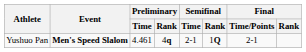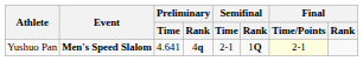Yushuo Pan | Preliminary / Time: 4.461 -> 4.641
Yushuo Pan | Final / Time/Points: no background -> lightyellow background
